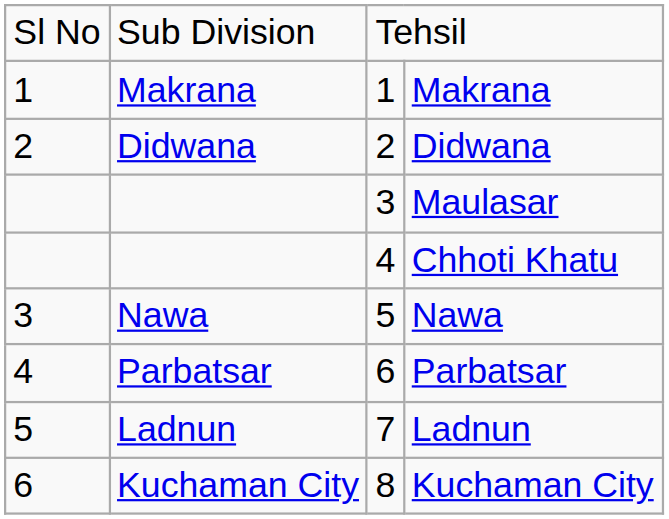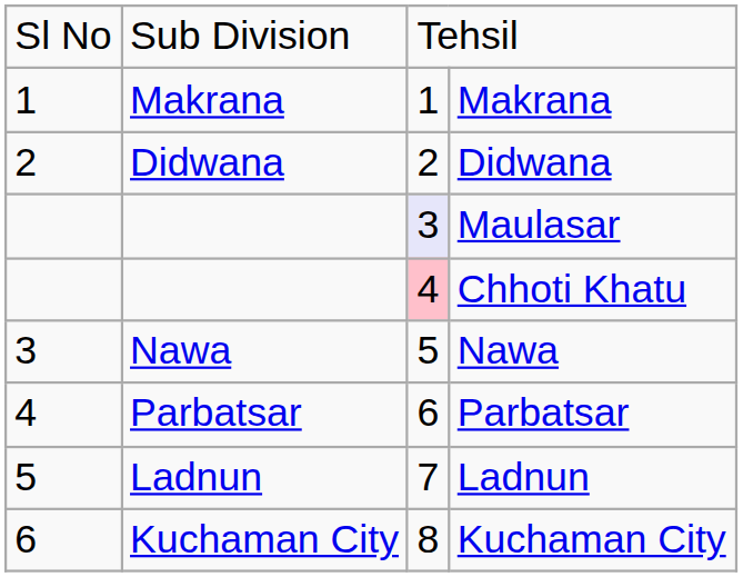Maulasar | column 3: no background -> lavender background
Chhoti Khatu | column 3: no background -> pink background
